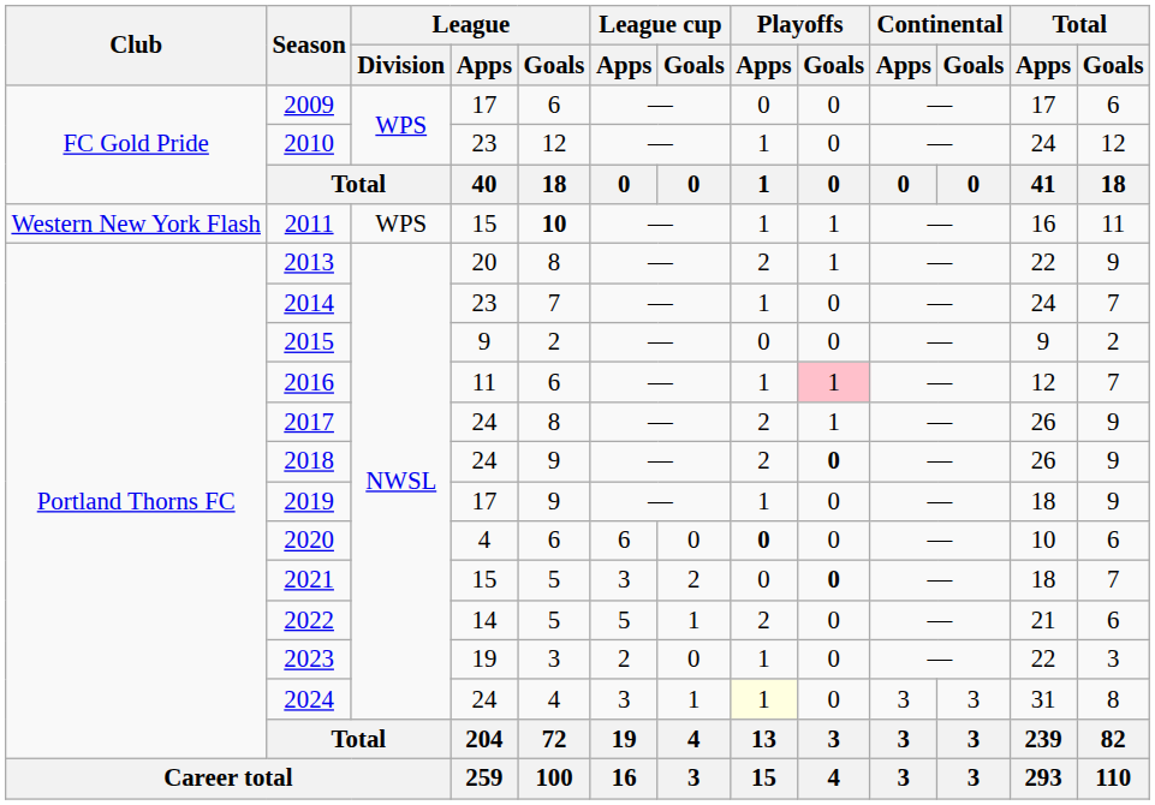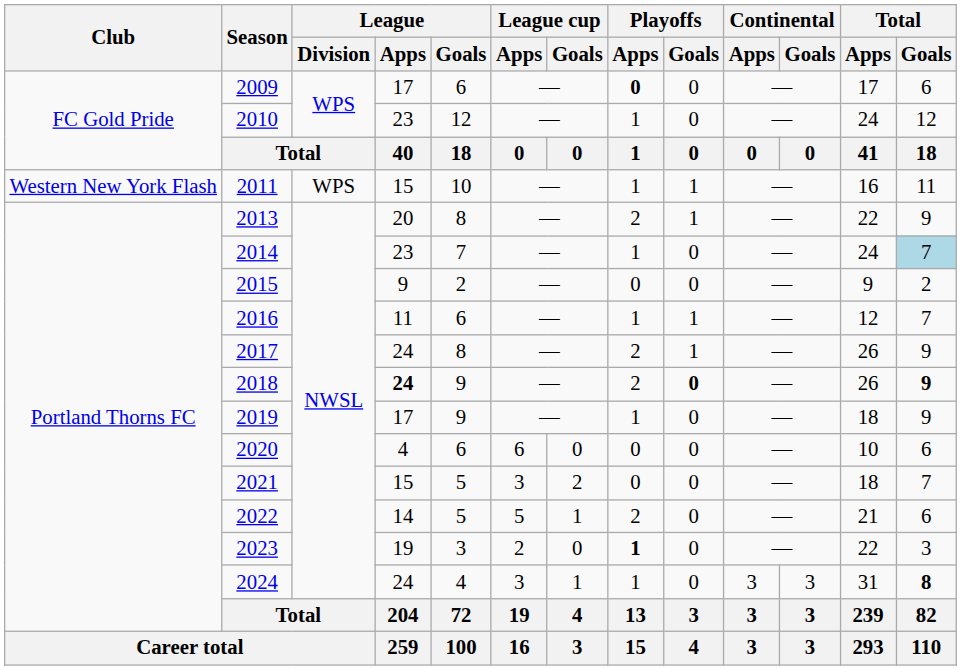2009 | Playoffs / Apps: normal -> bold
2011 | League / Goals: bold -> normal
2014 | Total / Goals: no background -> lightblue background
2016 | Playoffs / Goals: pink background -> no background
2018 | League / Apps: normal -> bold
2018 | Total / Goals: normal -> bold
2020 | Playoffs / Apps: bold -> normal
2021 | Playoffs / Goals: bold -> normal
2023 | Playoffs / Apps: normal -> bold
2024 | Playoffs / Apps: lightyellow background -> no background
2024 | Total / Goals: normal -> bold
